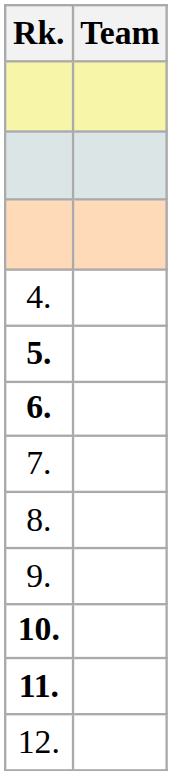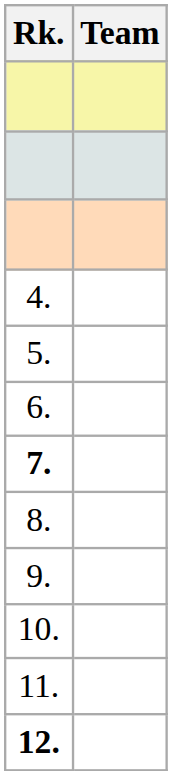row 6 | Rk.: bold -> normal
row 7 | Rk.: bold -> normal
row 8 | Rk.: normal -> bold
row 11 | Rk.: bold -> normal
row 12 | Rk.: bold -> normal
row 13 | Rk.: normal -> bold
